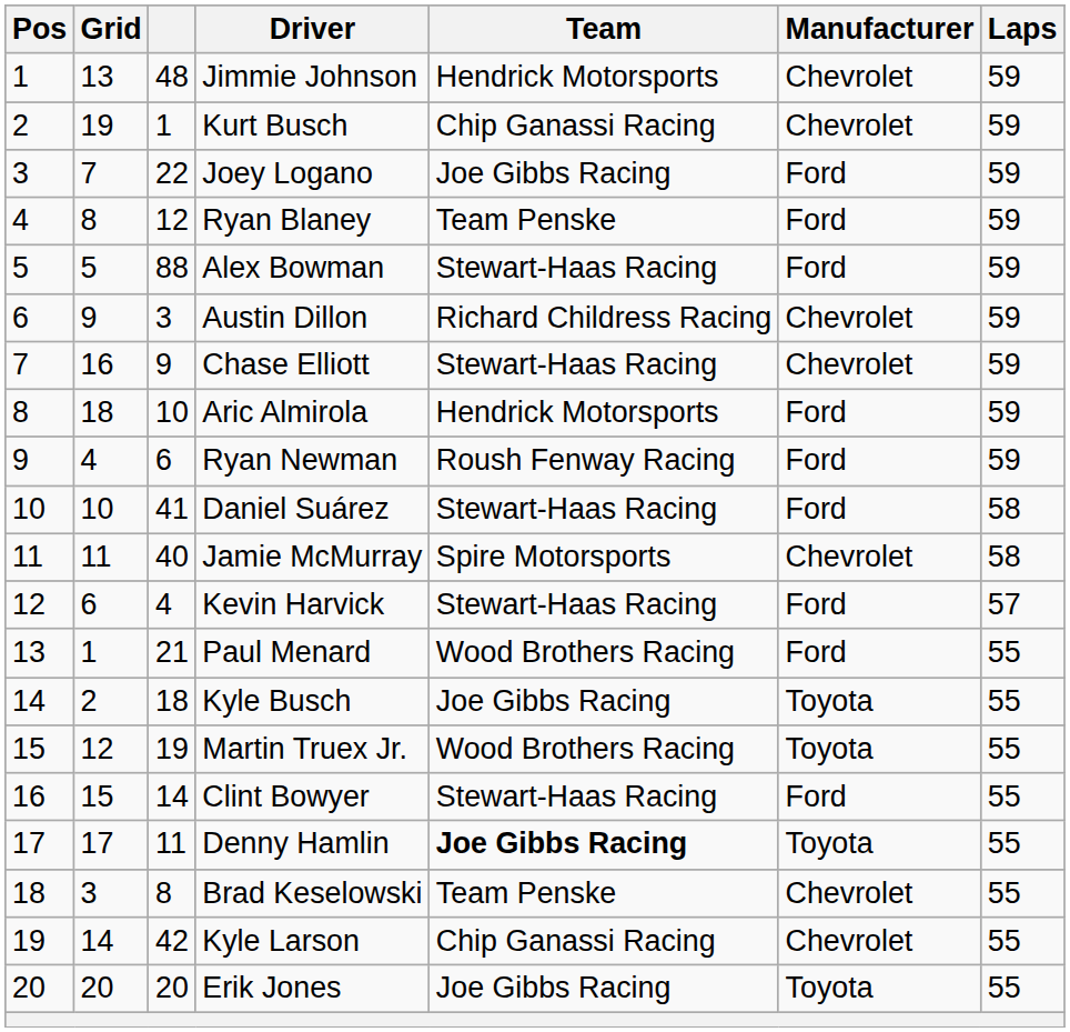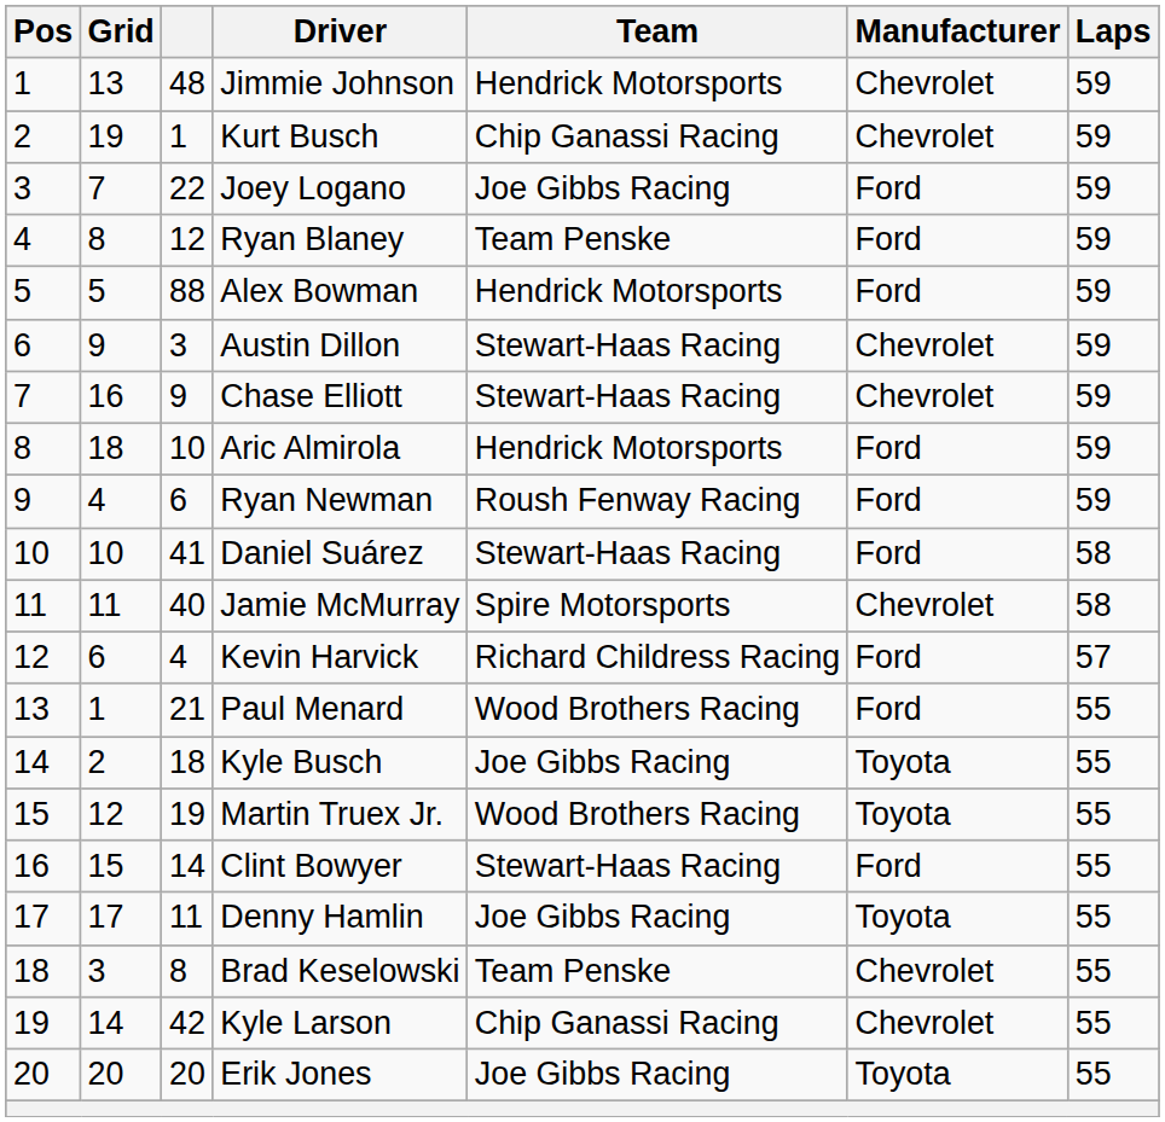Alex Bowman | Team: Stewart-Haas Racing -> Hendrick Motorsports
Austin Dillon | Team: Richard Childress Racing -> Stewart-Haas Racing
Kevin Harvick | Team: Stewart-Haas Racing -> Richard Childress Racing
Denny Hamlin | Team: bold -> normal
